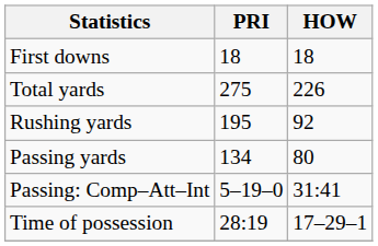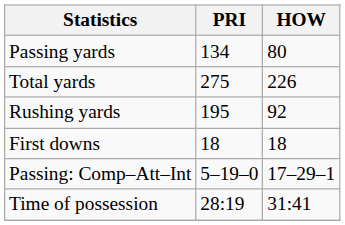rows swapped: First downs <-> Passing yards
Passing: Comp–Att–Int | HOW: 31:41 -> 17–29–1
Time of possession | HOW: 17–29–1 -> 31:41
